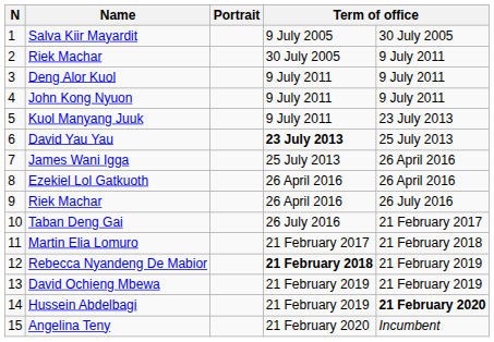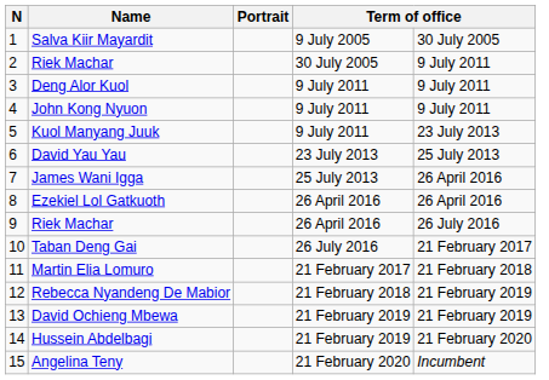David Yau Yau | column 4: bold -> normal
Rebecca Nyandeng De Mabior | column 4: bold -> normal
Hussein Abdelbagi | column 5: bold -> normal
